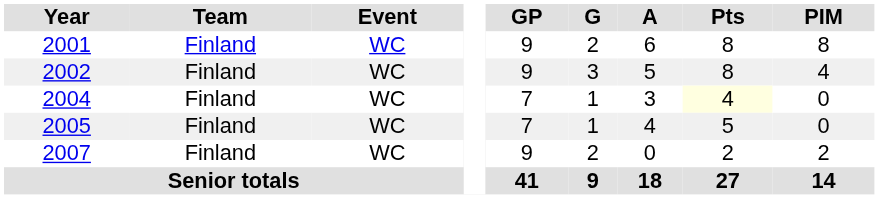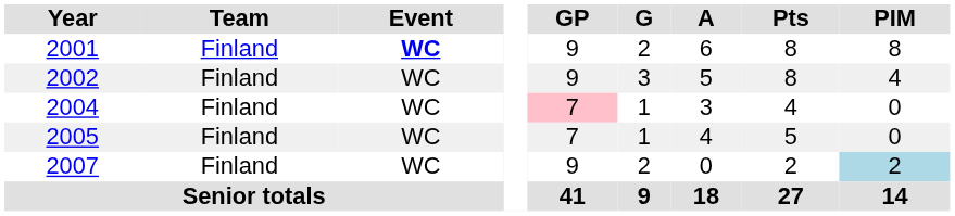2001 | Event: normal -> bold
2004 | GP: no background -> pink background
2004 | Pts: lightyellow background -> no background
2007 | PIM: no background -> lightblue background
